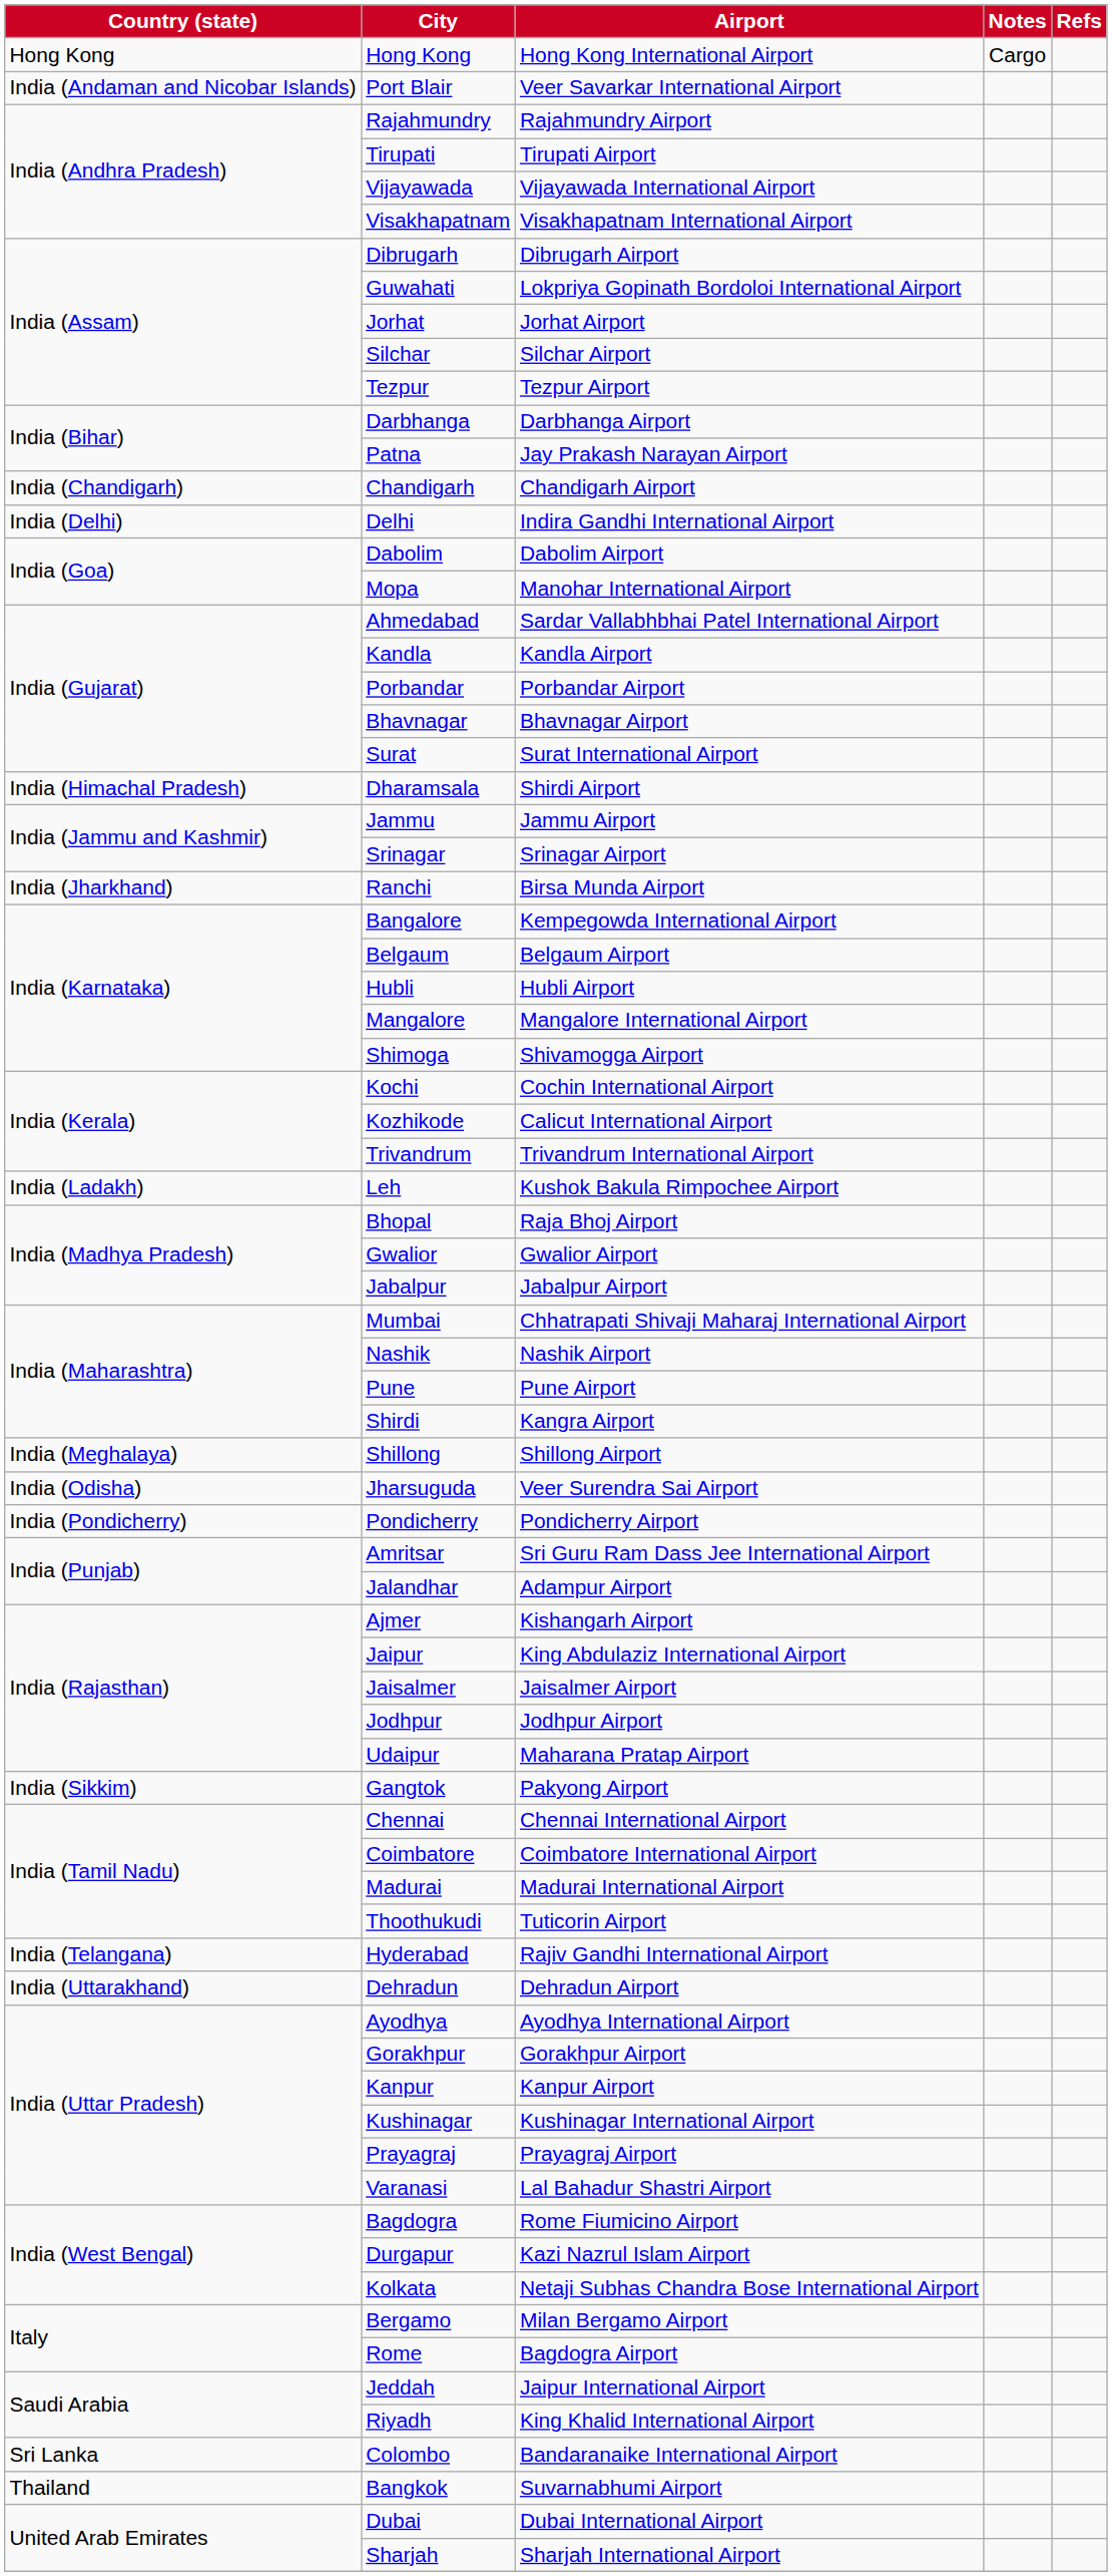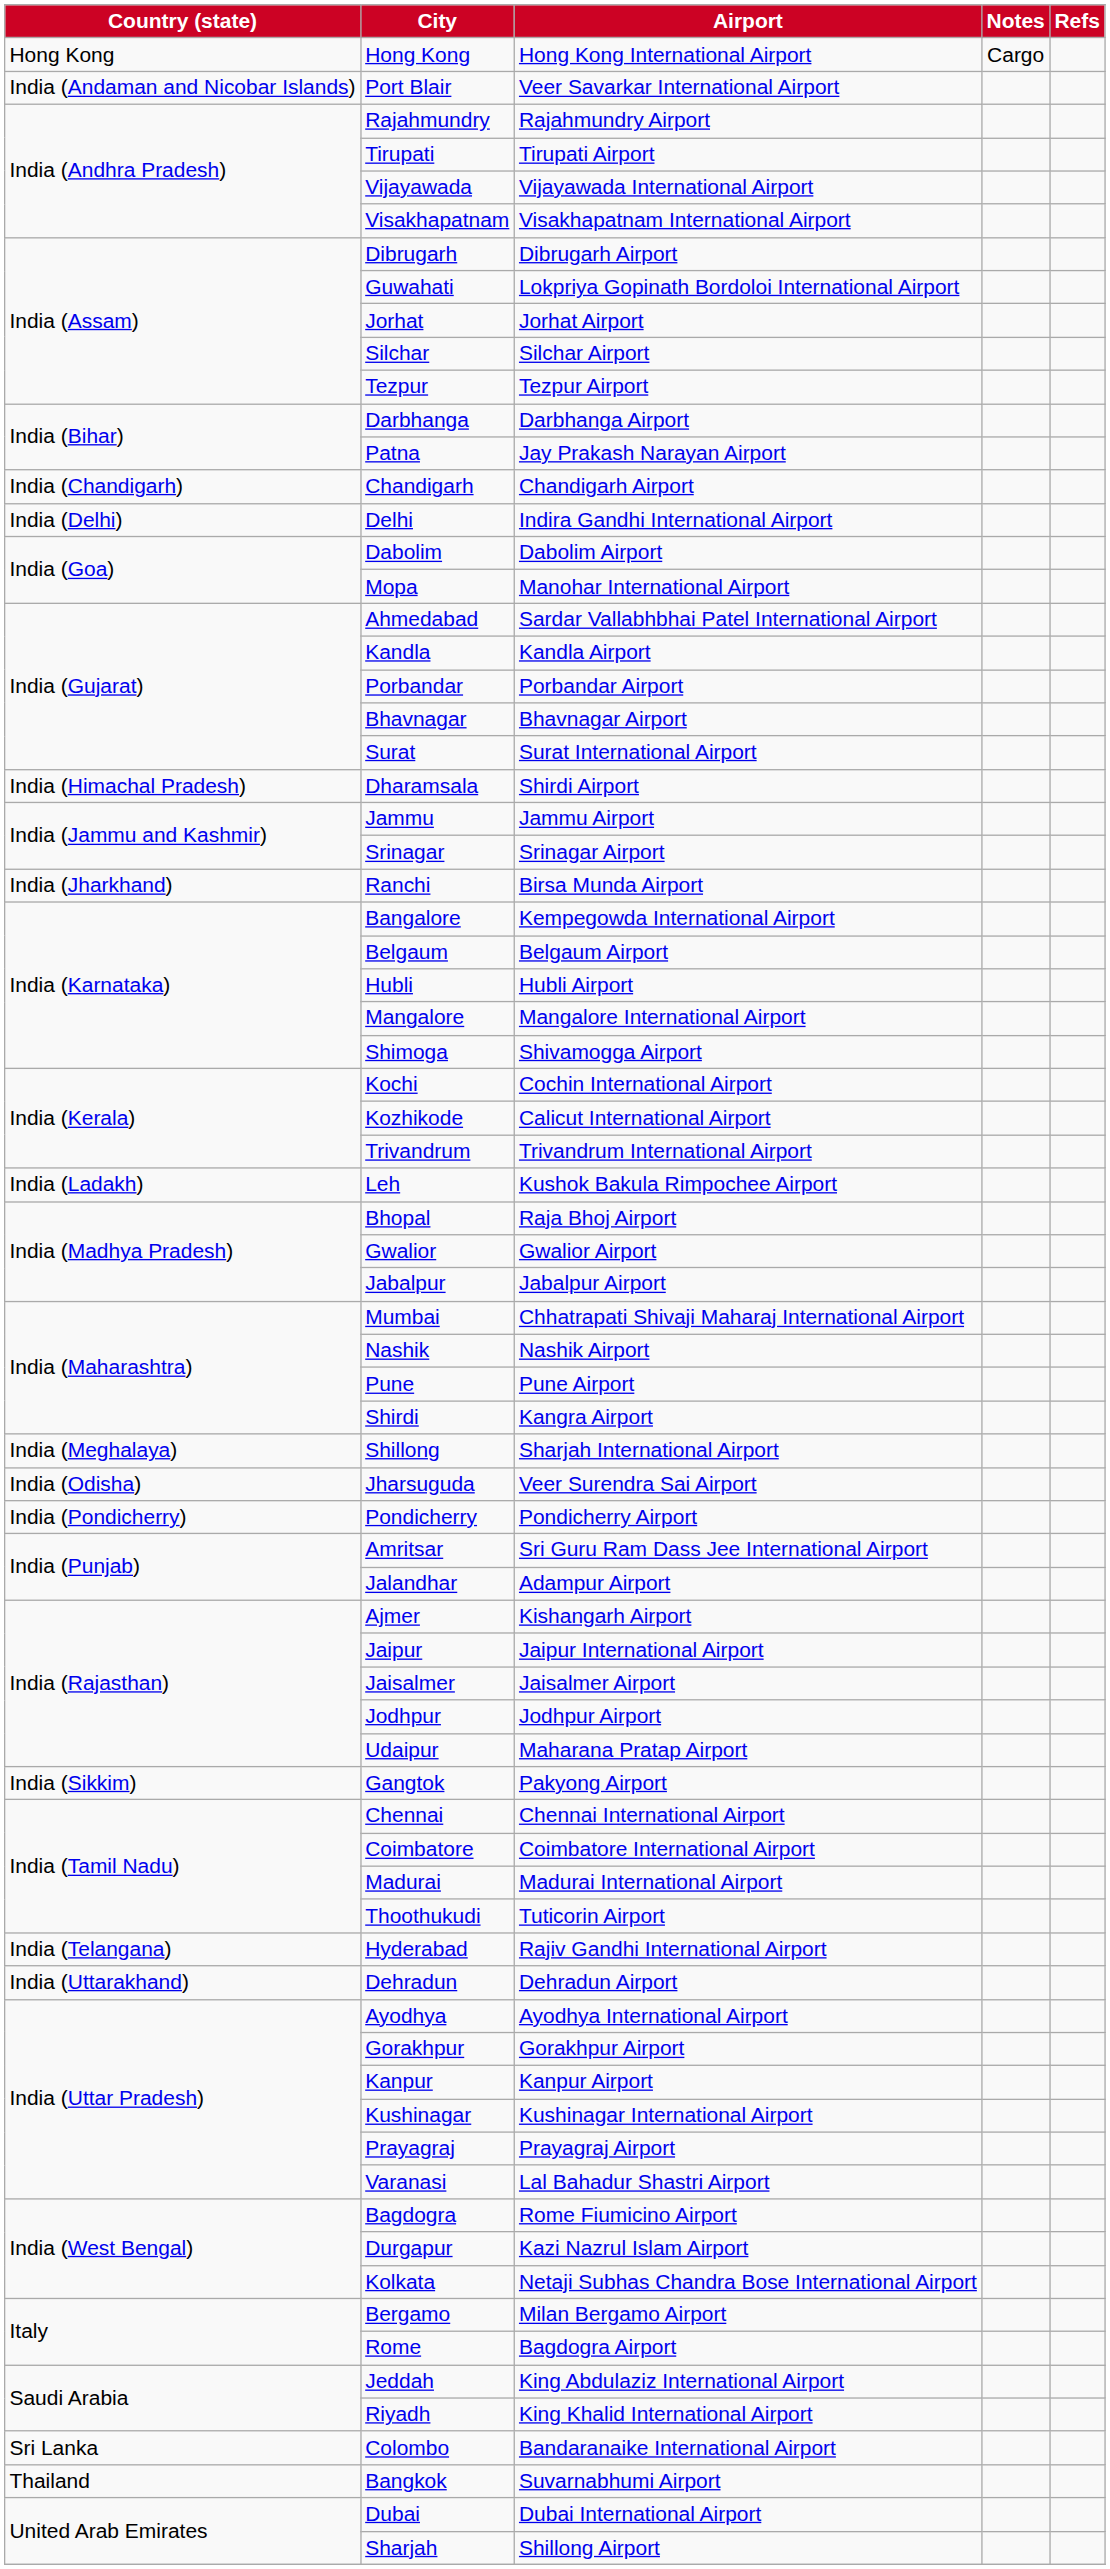Shillong | Airport: Shillong Airport -> Sharjah International Airport
Jaipur | Airport: King Abdulaziz International Airport -> Jaipur International Airport
Jeddah | Airport: Jaipur International Airport -> King Abdulaziz International Airport
Sharjah | Airport: Sharjah International Airport -> Shillong Airport
